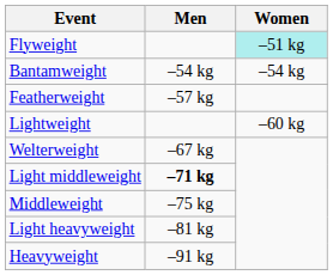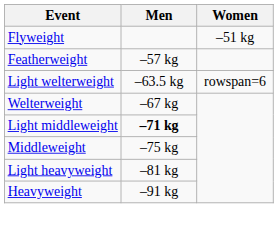Flyweight | Women: paleturquoise background -> no background
- row: Bantamweight | –54 kg | –54 kg
- row: Lightweight | –60 kg
+ row: Light welterweight | –63.5 kg | rowspan=6
